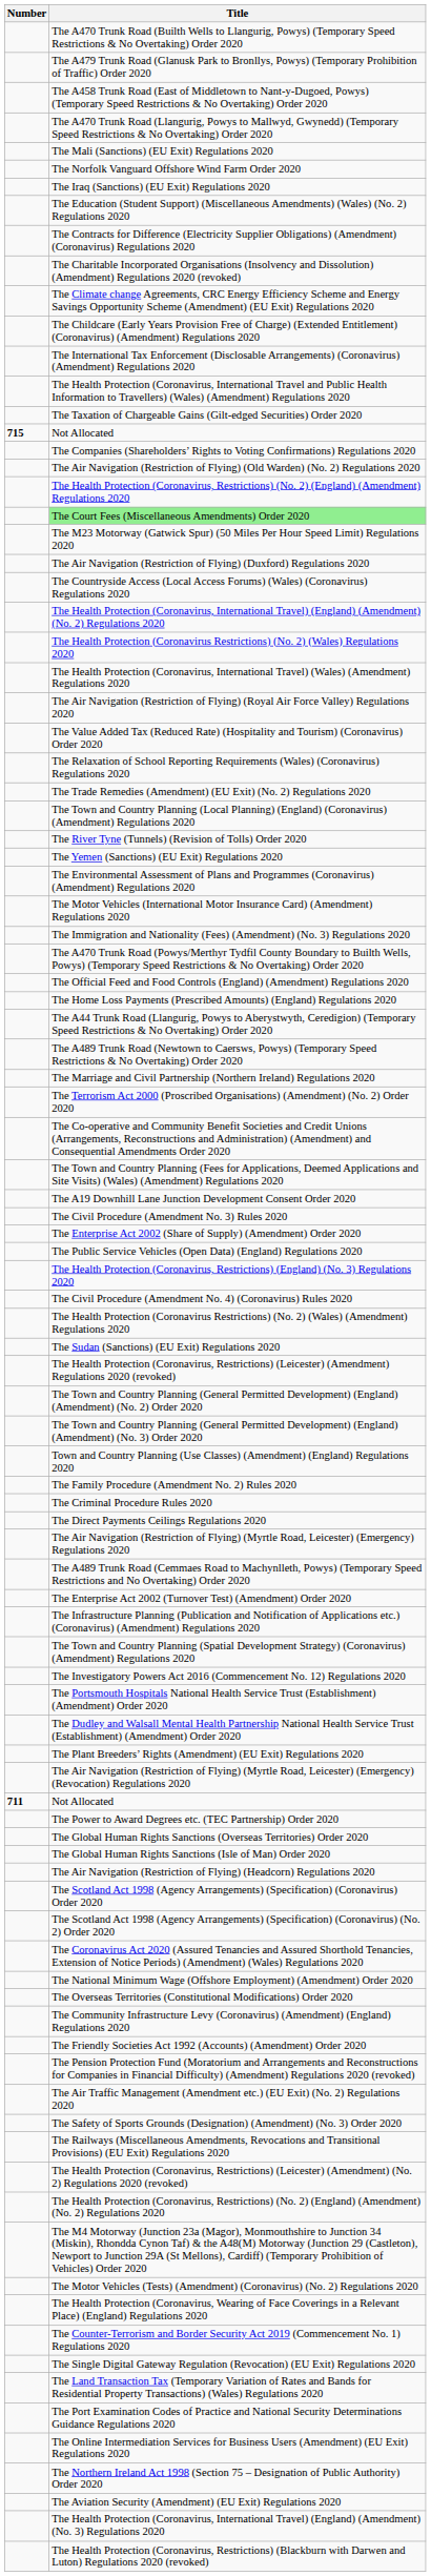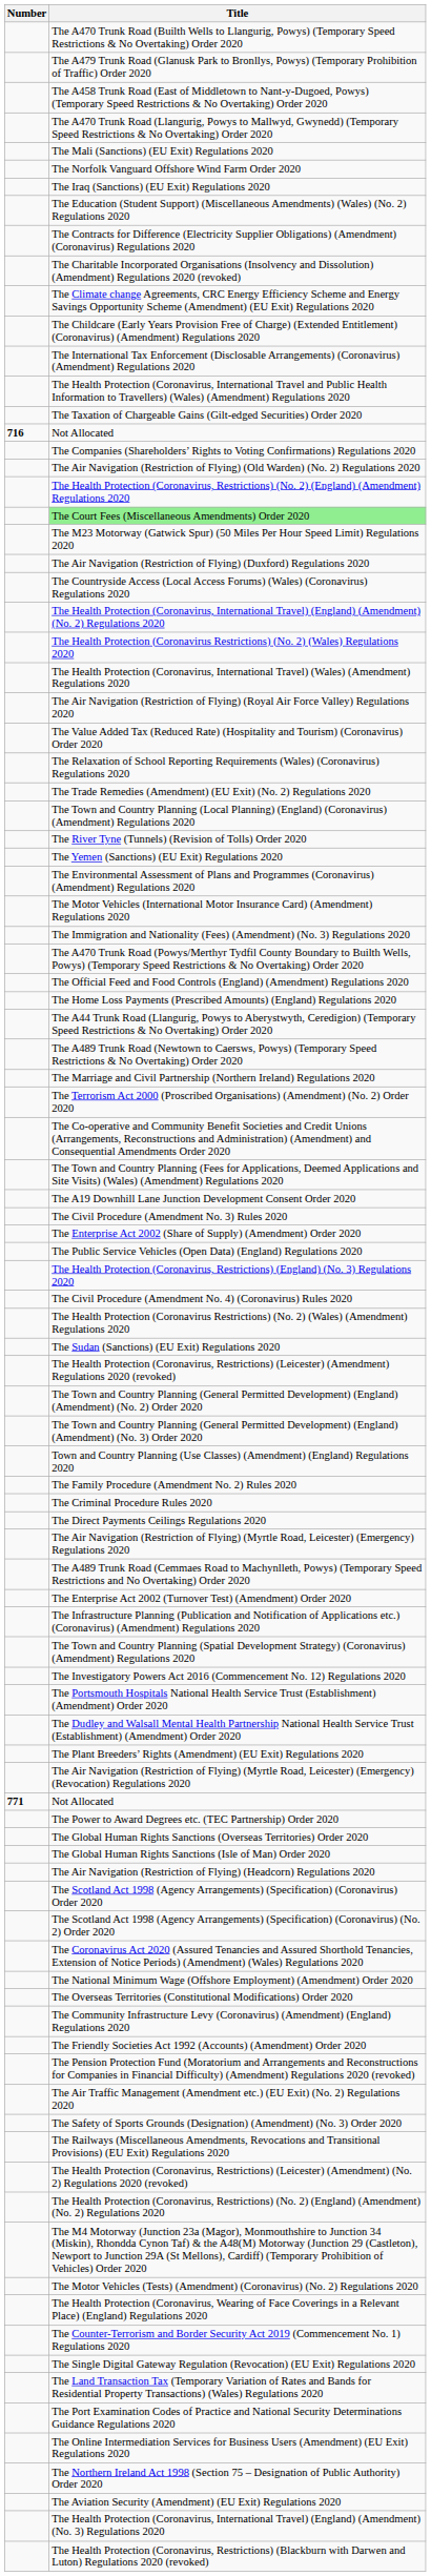row 17 | Number: 715 -> 716
row 72 | Number: 711 -> 771
